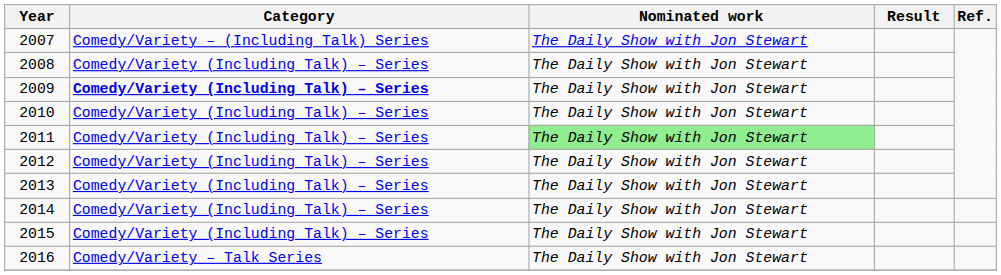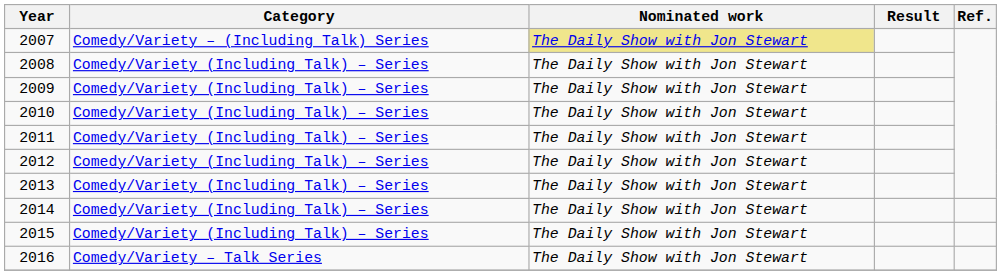2007 | Nominated work: no background -> khaki background
2009 | Category: bold -> normal
2011 | Nominated work: lightgreen background -> no background
